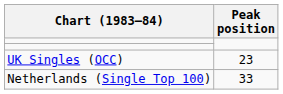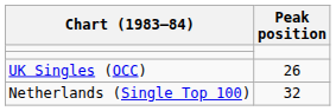row 4 | Peak position: 23 -> 26
row 5 | Peak position: 33 -> 32
